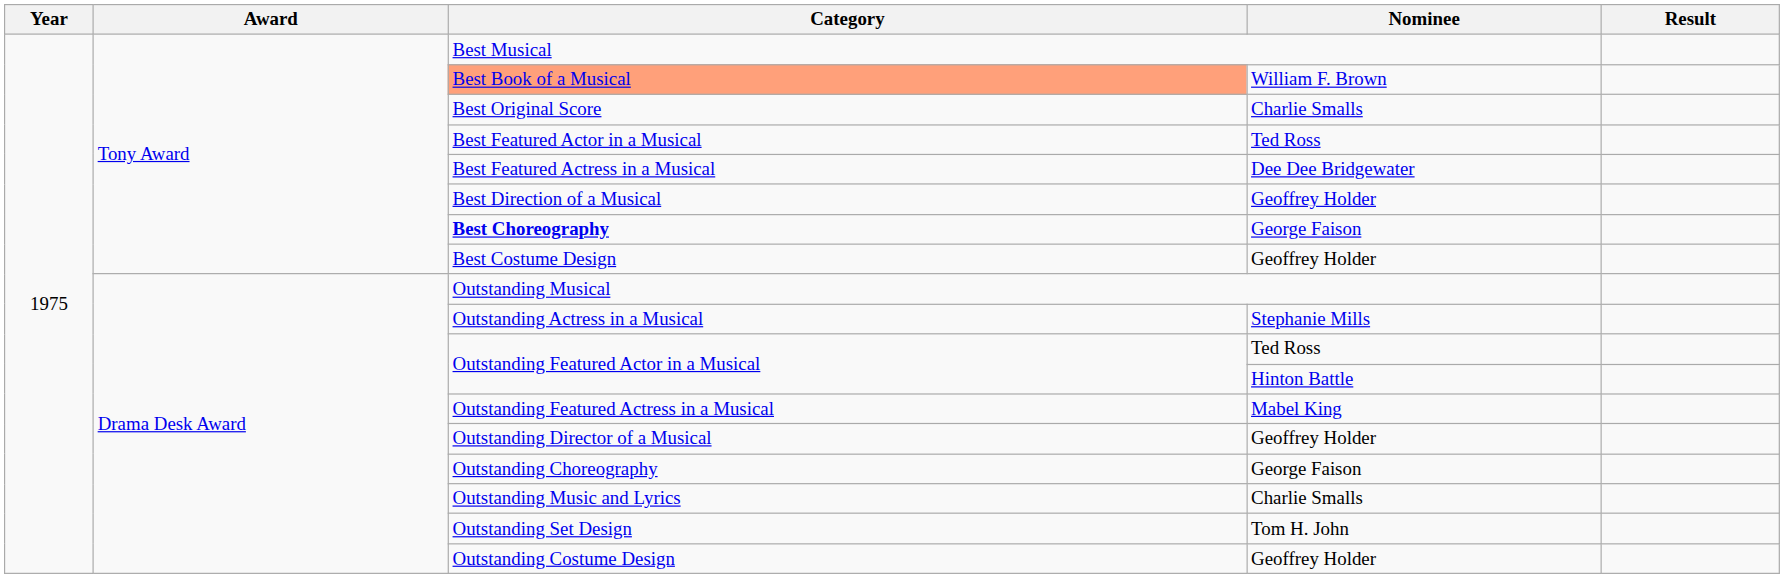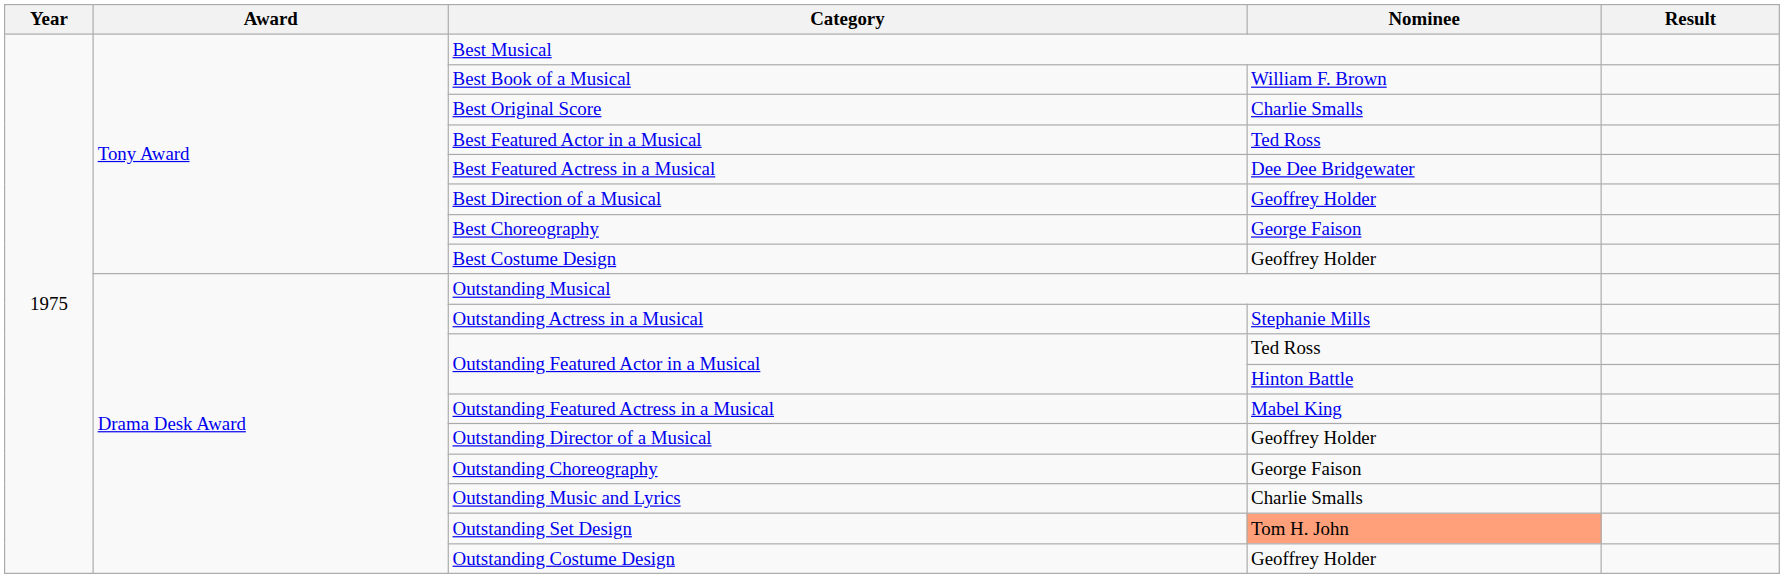Best Book of a Musical | Category: lightsalmon background -> no background
Best Choreography | Category: bold -> normal
Outstanding Set Design | Nominee: no background -> lightsalmon background
